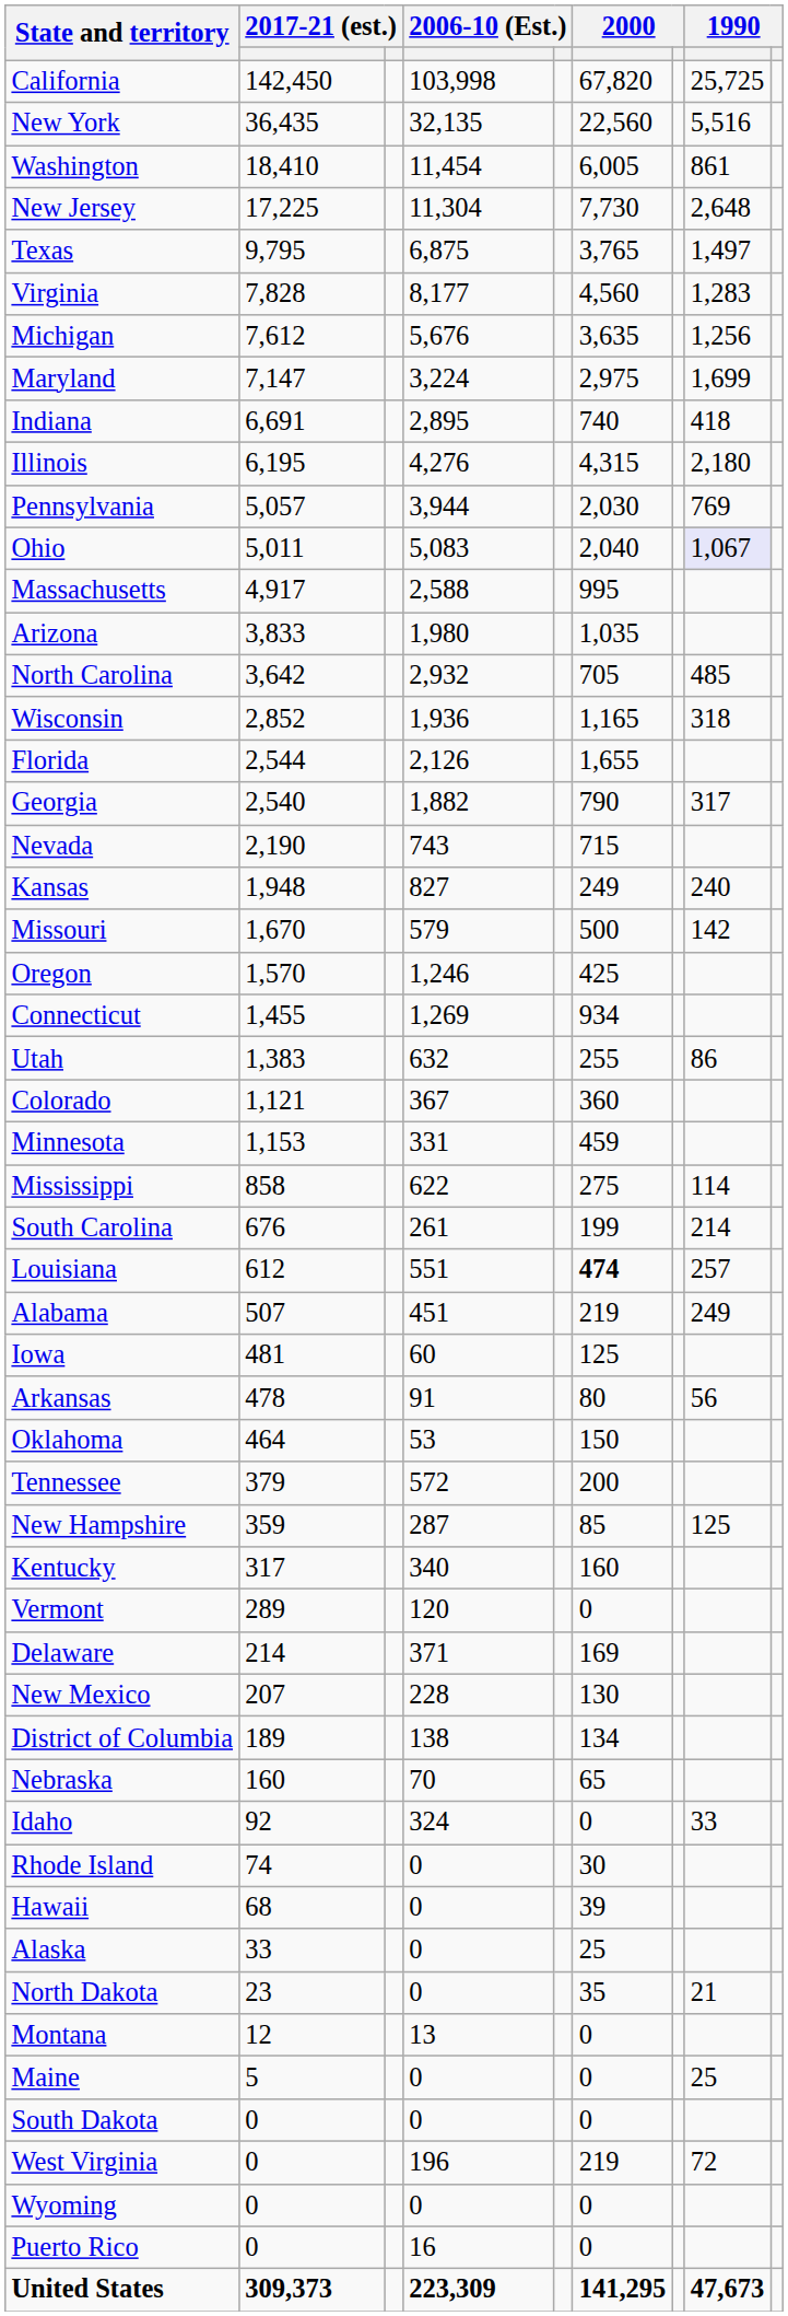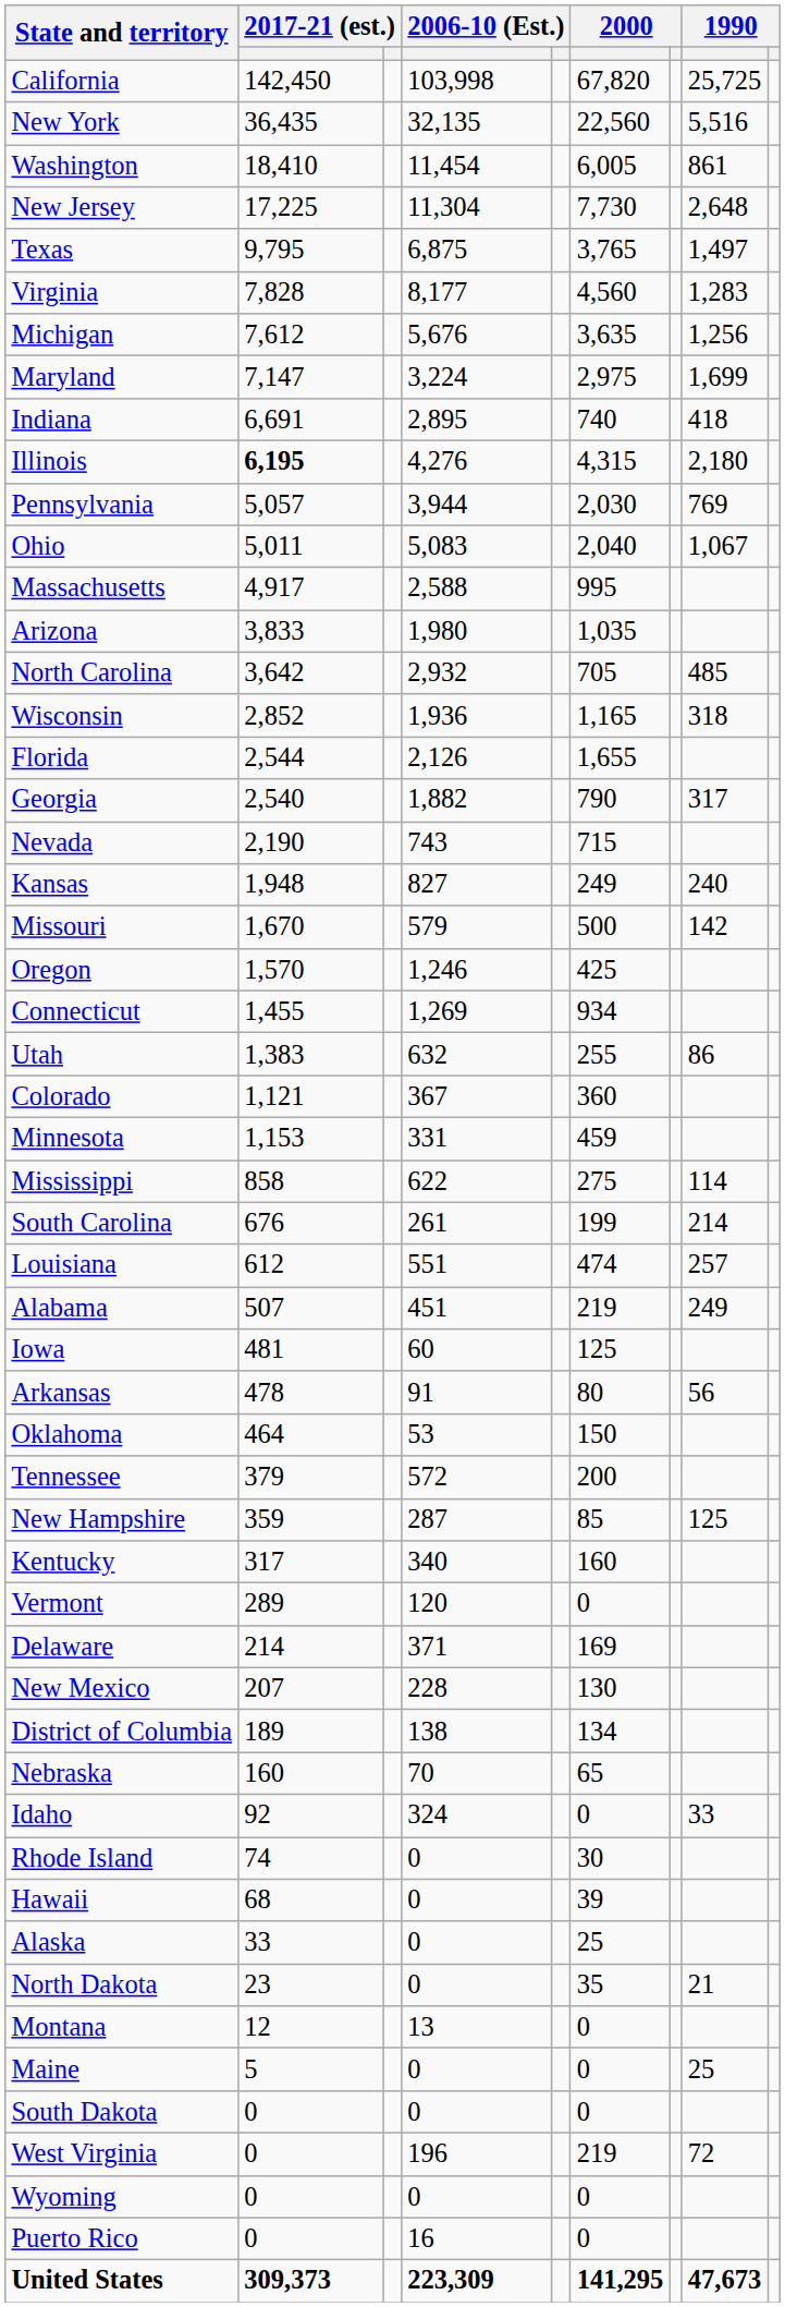Illinois | column 2: normal -> bold
Ohio | column 8: lavender background -> no background
Louisiana | column 6: bold -> normal
